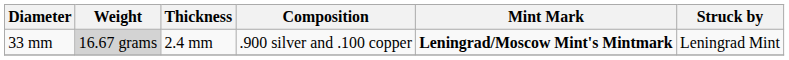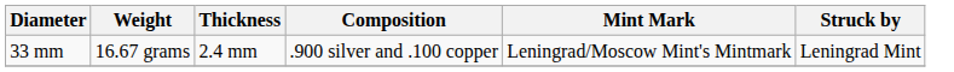33 mm | Weight: lightgrey background -> no background
33 mm | Mint Mark: bold -> normal
